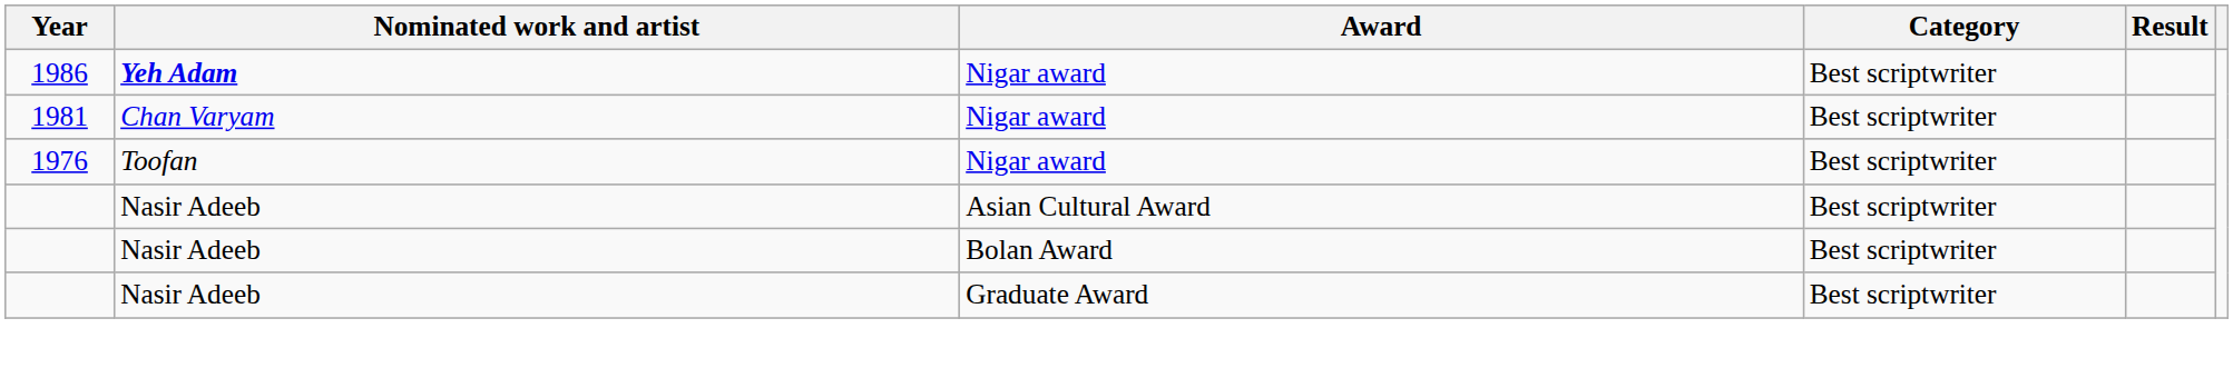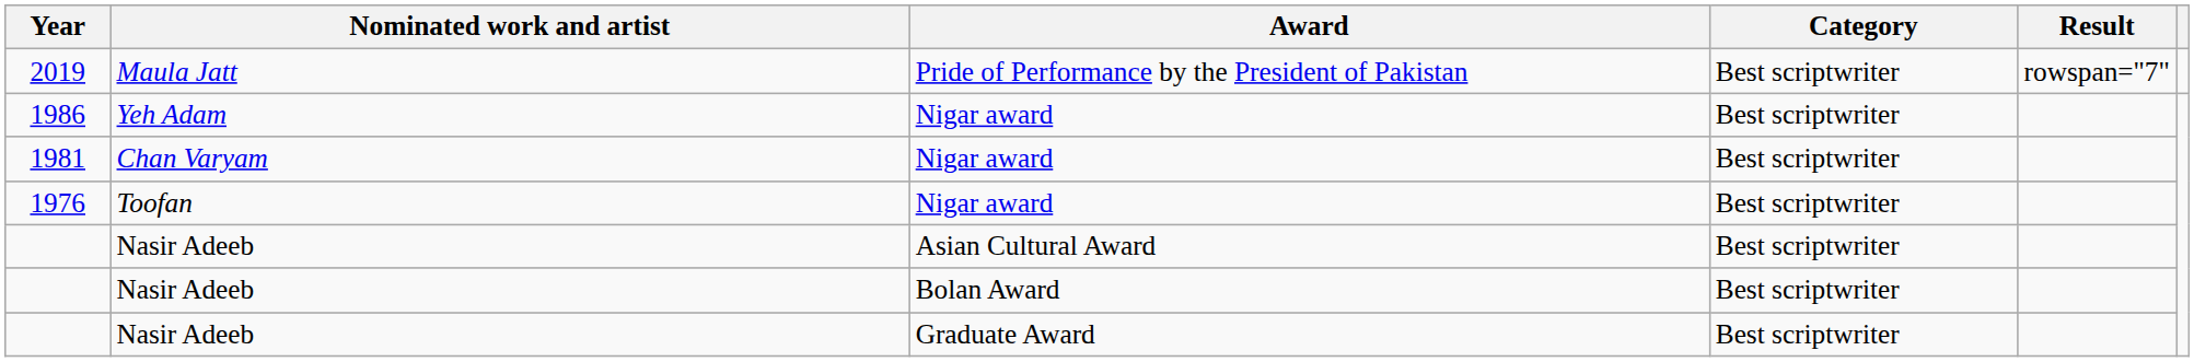+ row: 2019 | Maula Jatt | Pride of Performance by the President of Pakistan | Best scriptwriter | rowspan="7"
1986 | Nominated work and artist: bold -> normal
